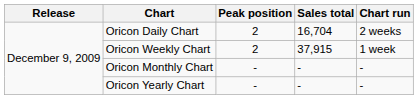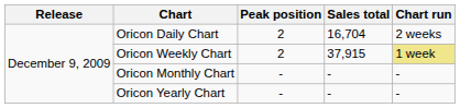Oricon Weekly Chart | Chart run: no background -> khaki background
